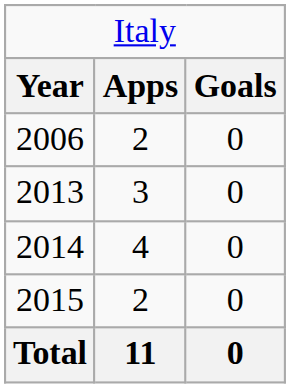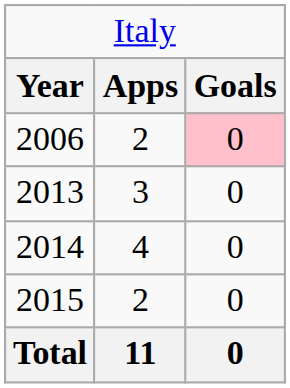2006 | column 3: no background -> pink background
